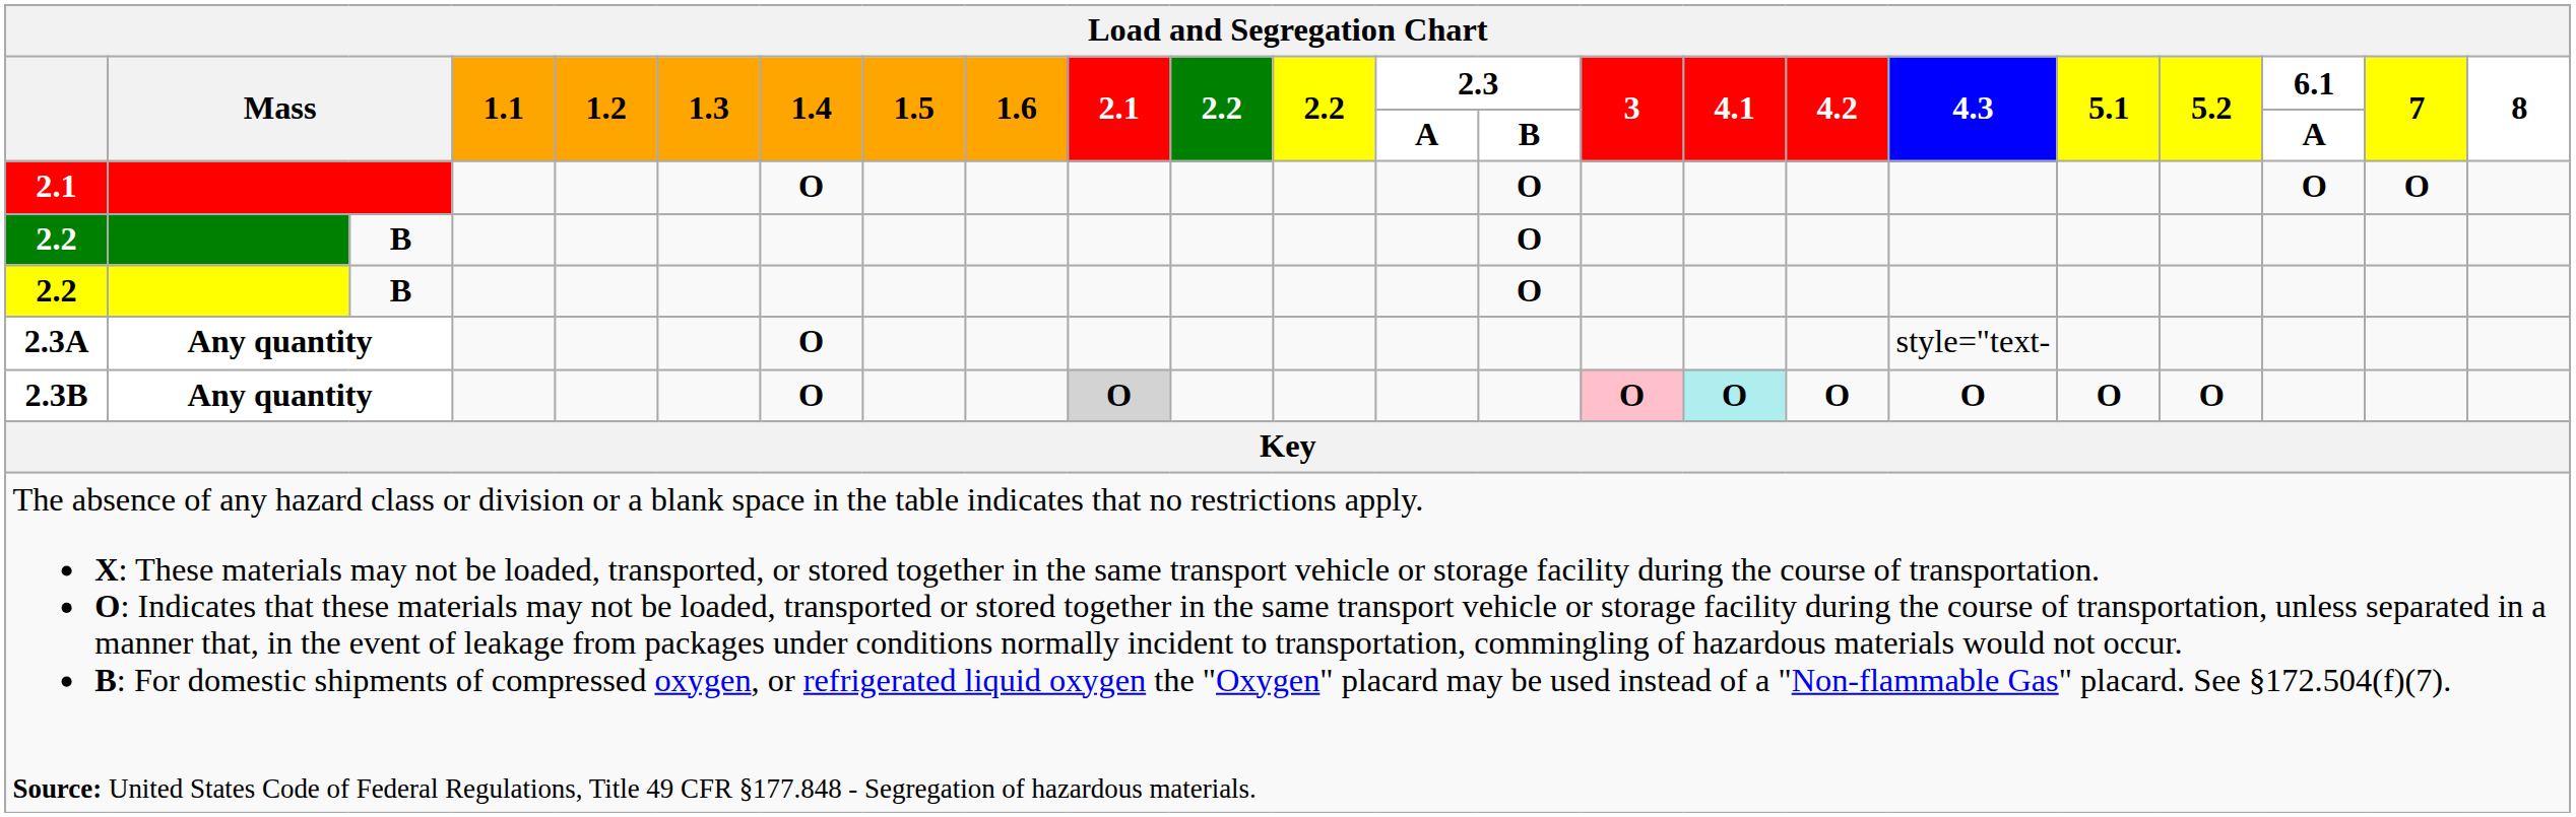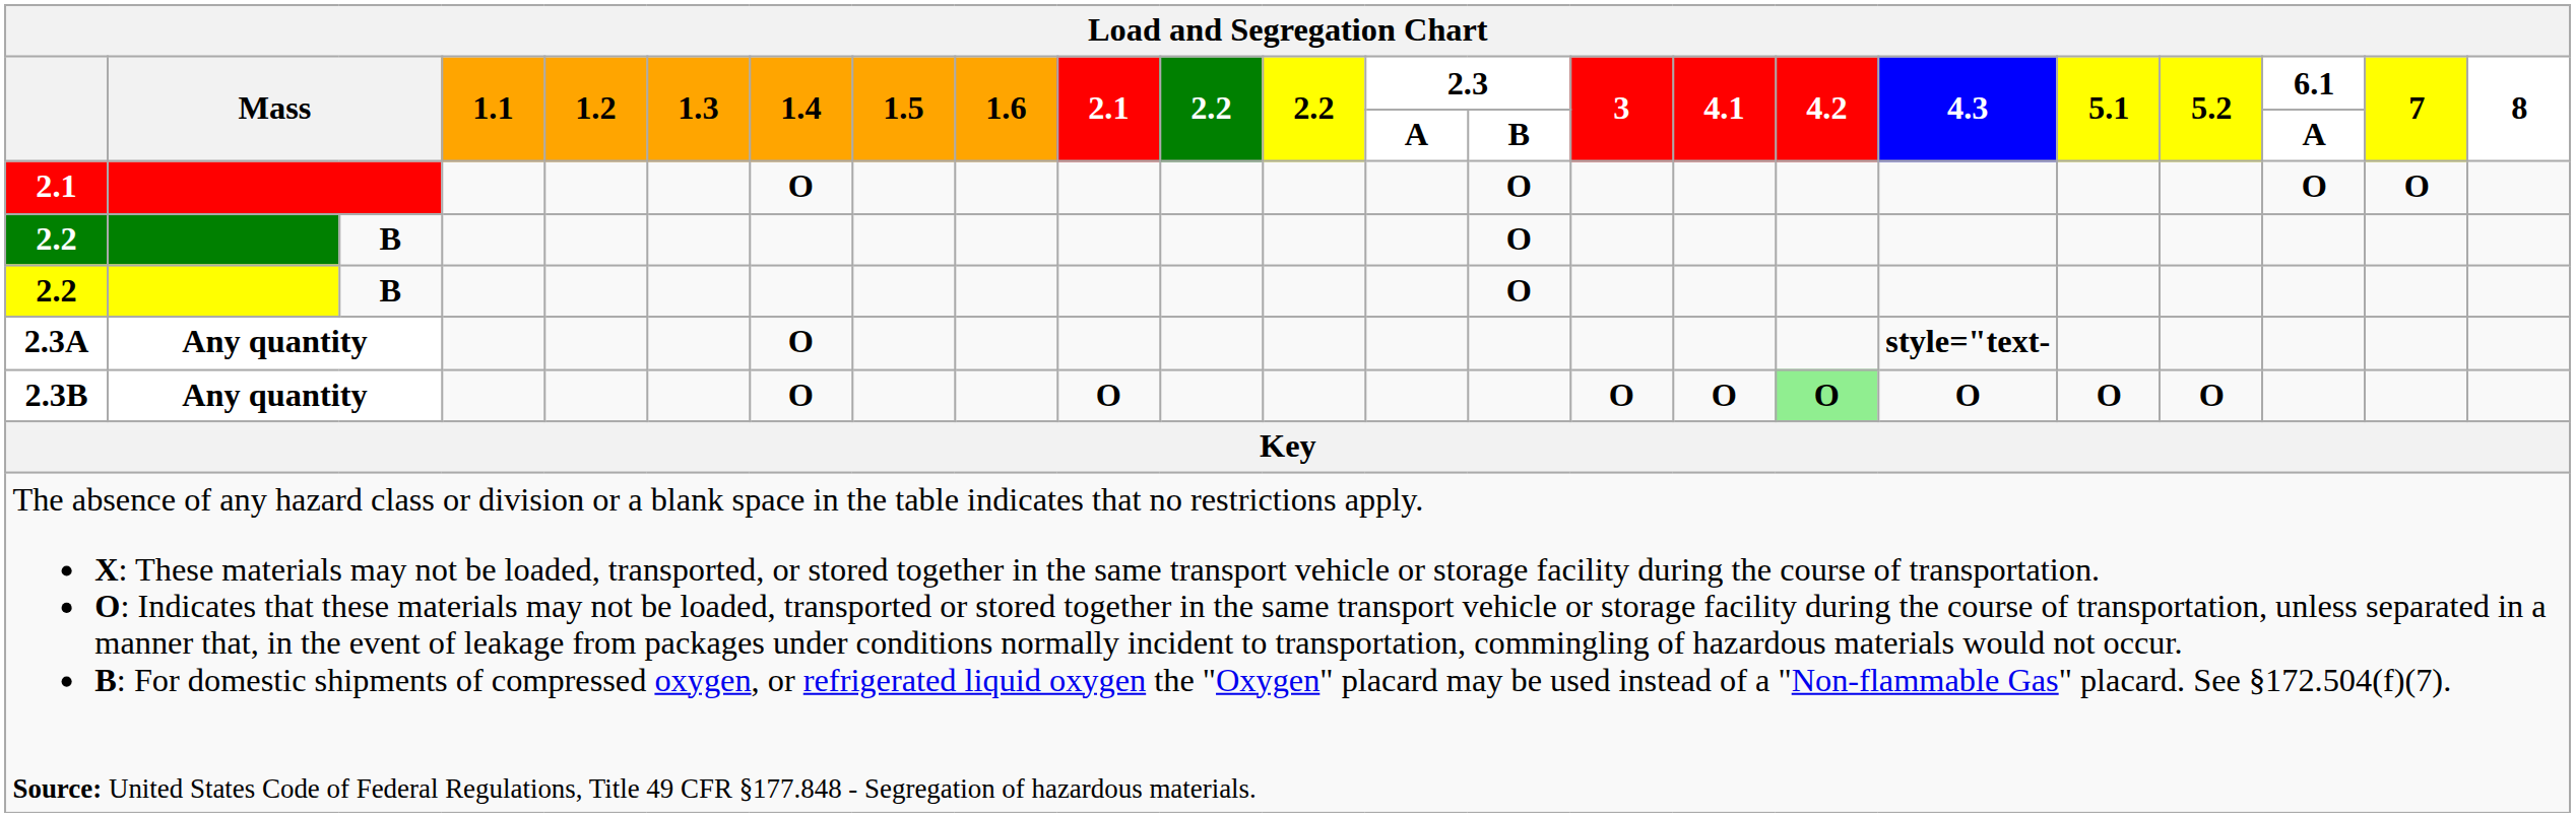2.3A | 4.3: normal -> bold
2.3B | 2.1: lightgrey background -> no background
2.3B | 3: pink background -> no background
2.3B | 4.1: paleturquoise background -> no background
2.3B | 4.2: no background -> lightgreen background
